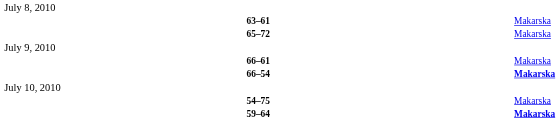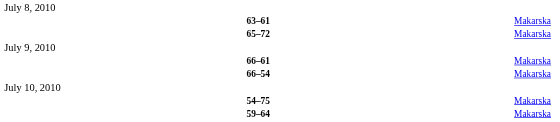66–54 | column 3: bold -> normal
59–64 | column 3: bold -> normal
